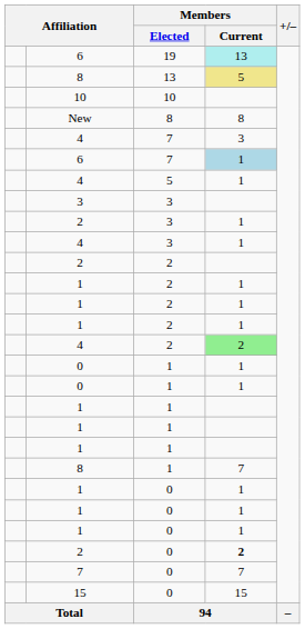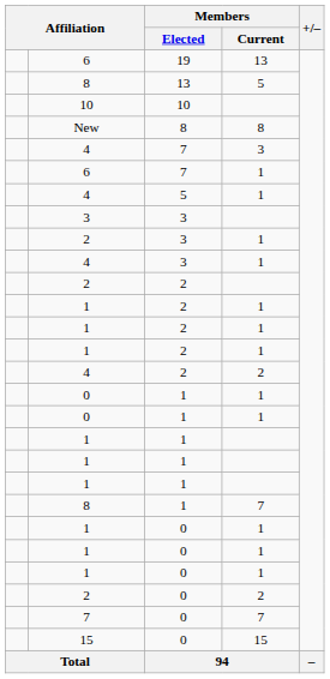6 / 19 | Members / Current: paleturquoise background -> no background
8 / 13 | Members / Current: khaki background -> no background
6 / 7 | Members / Current: lightblue background -> no background
4 / 2 | Members / Current: lightgreen background -> no background
2 / 0 | Members / Current: bold -> normal
